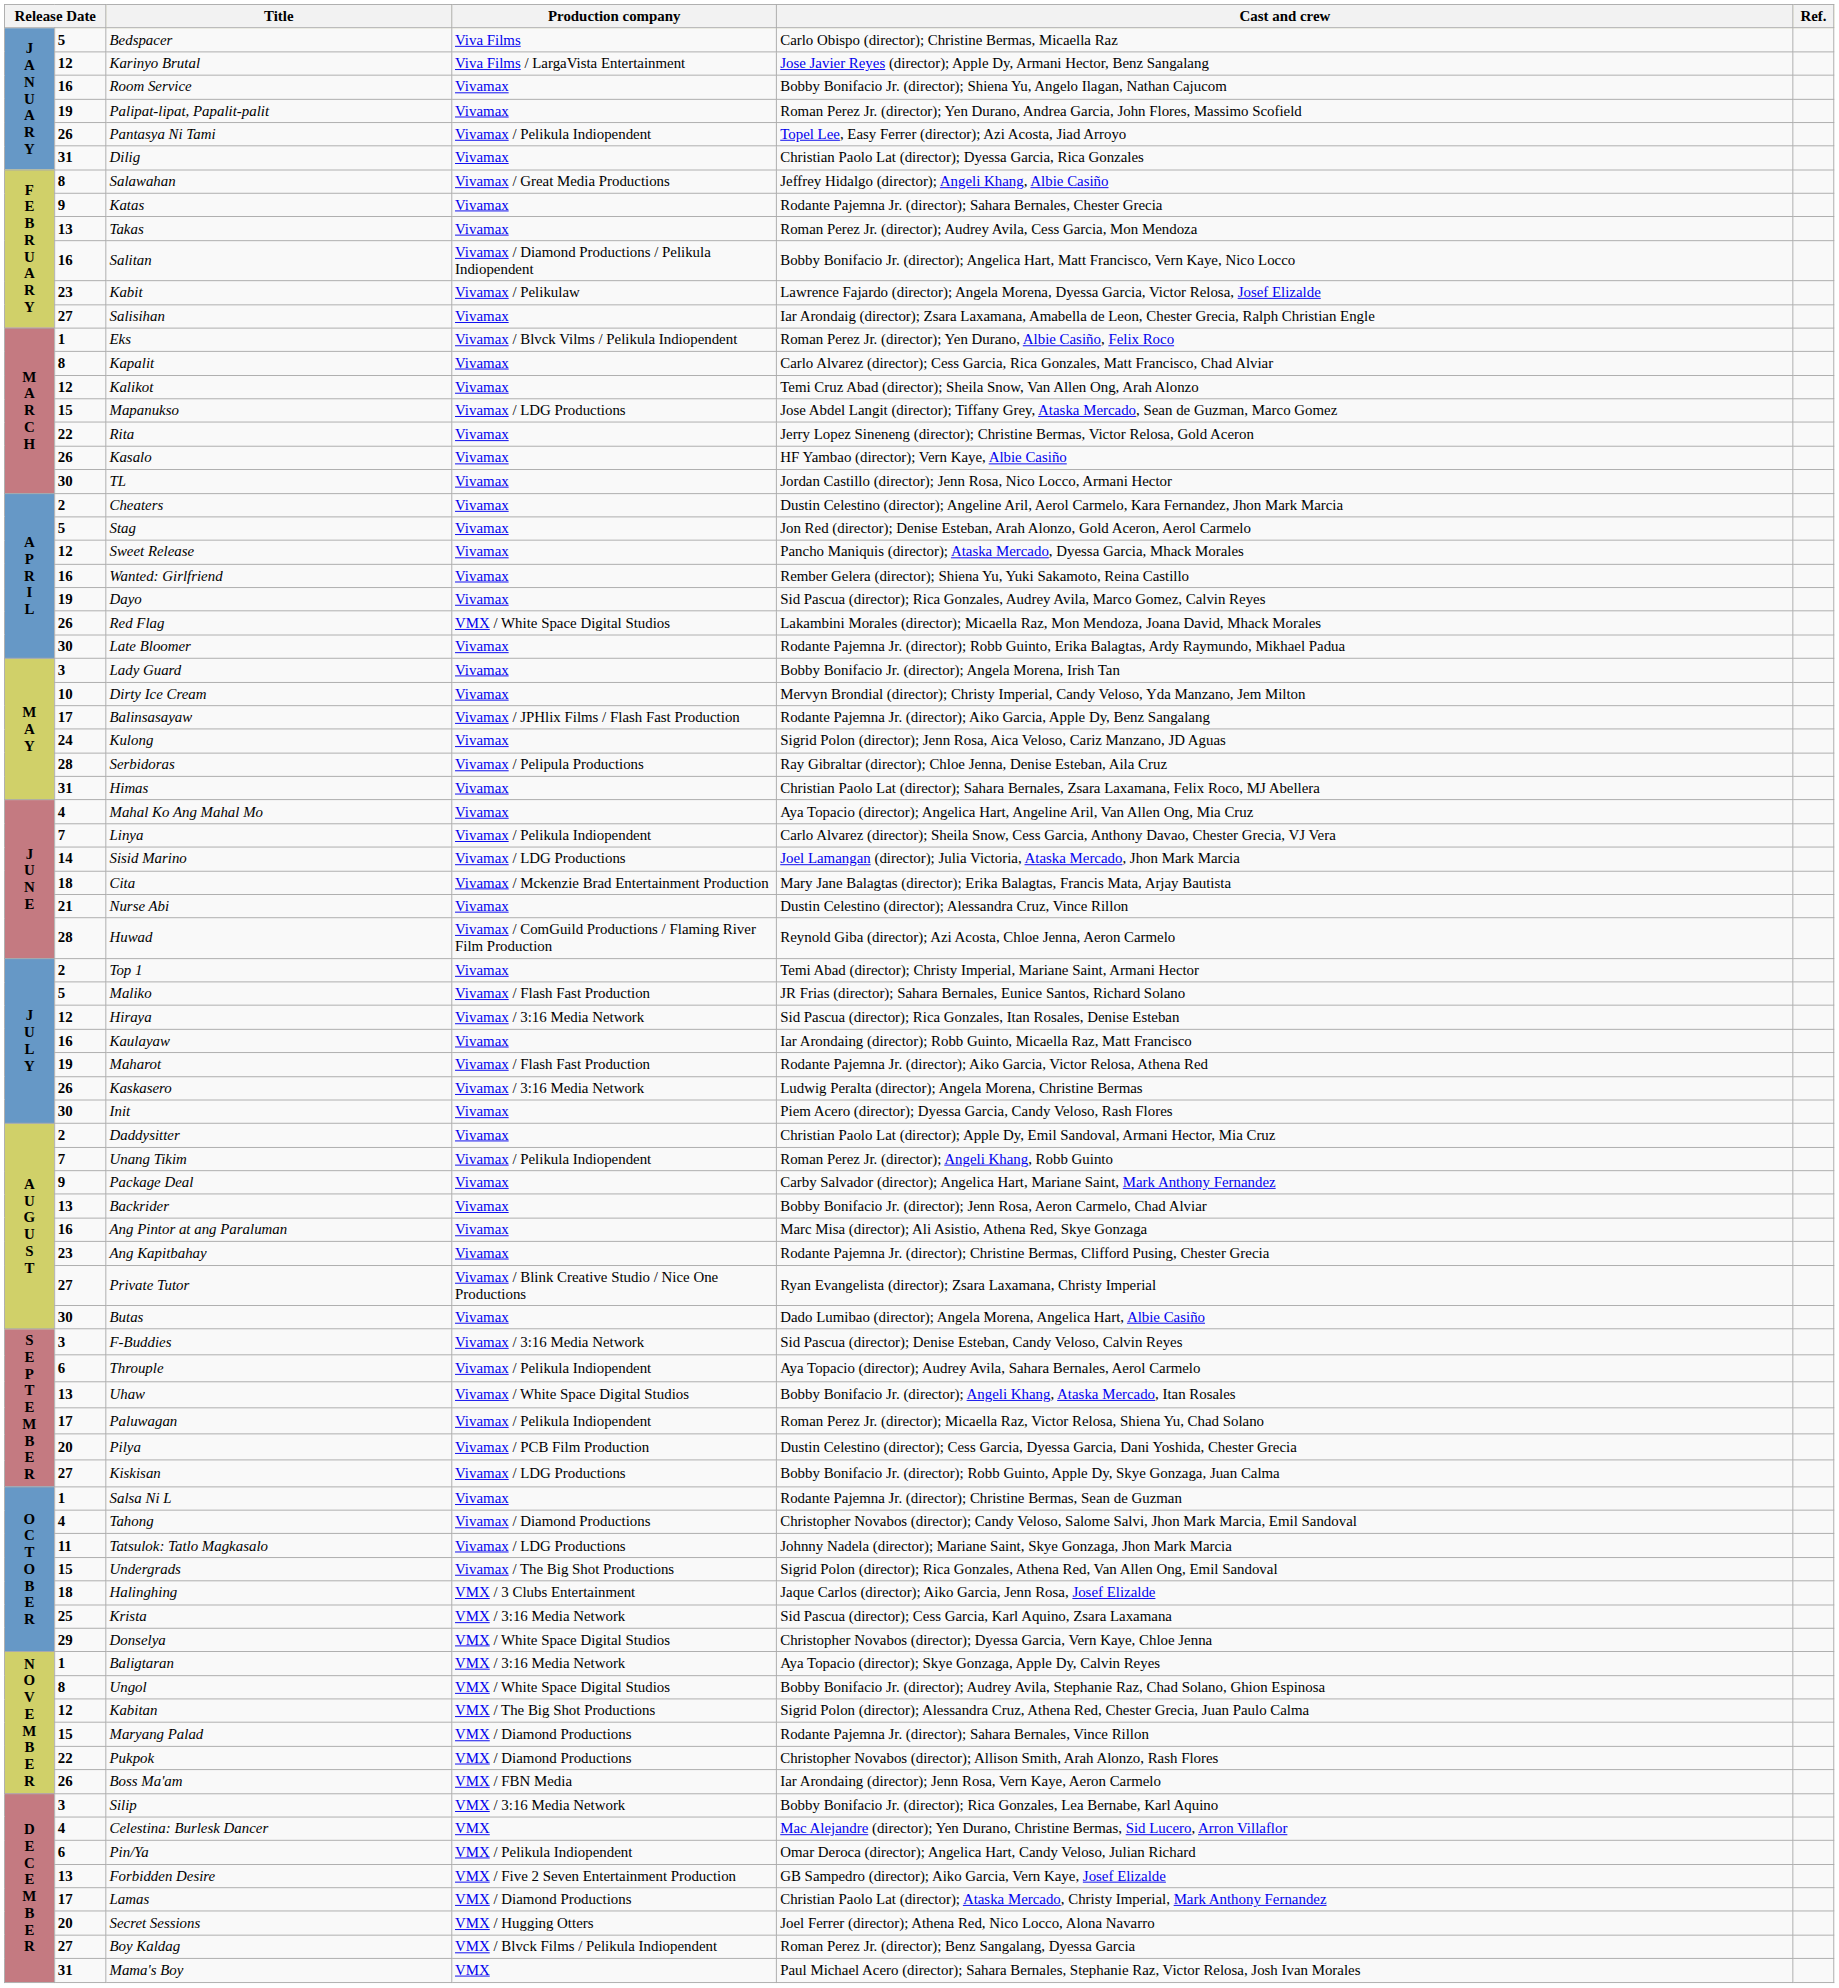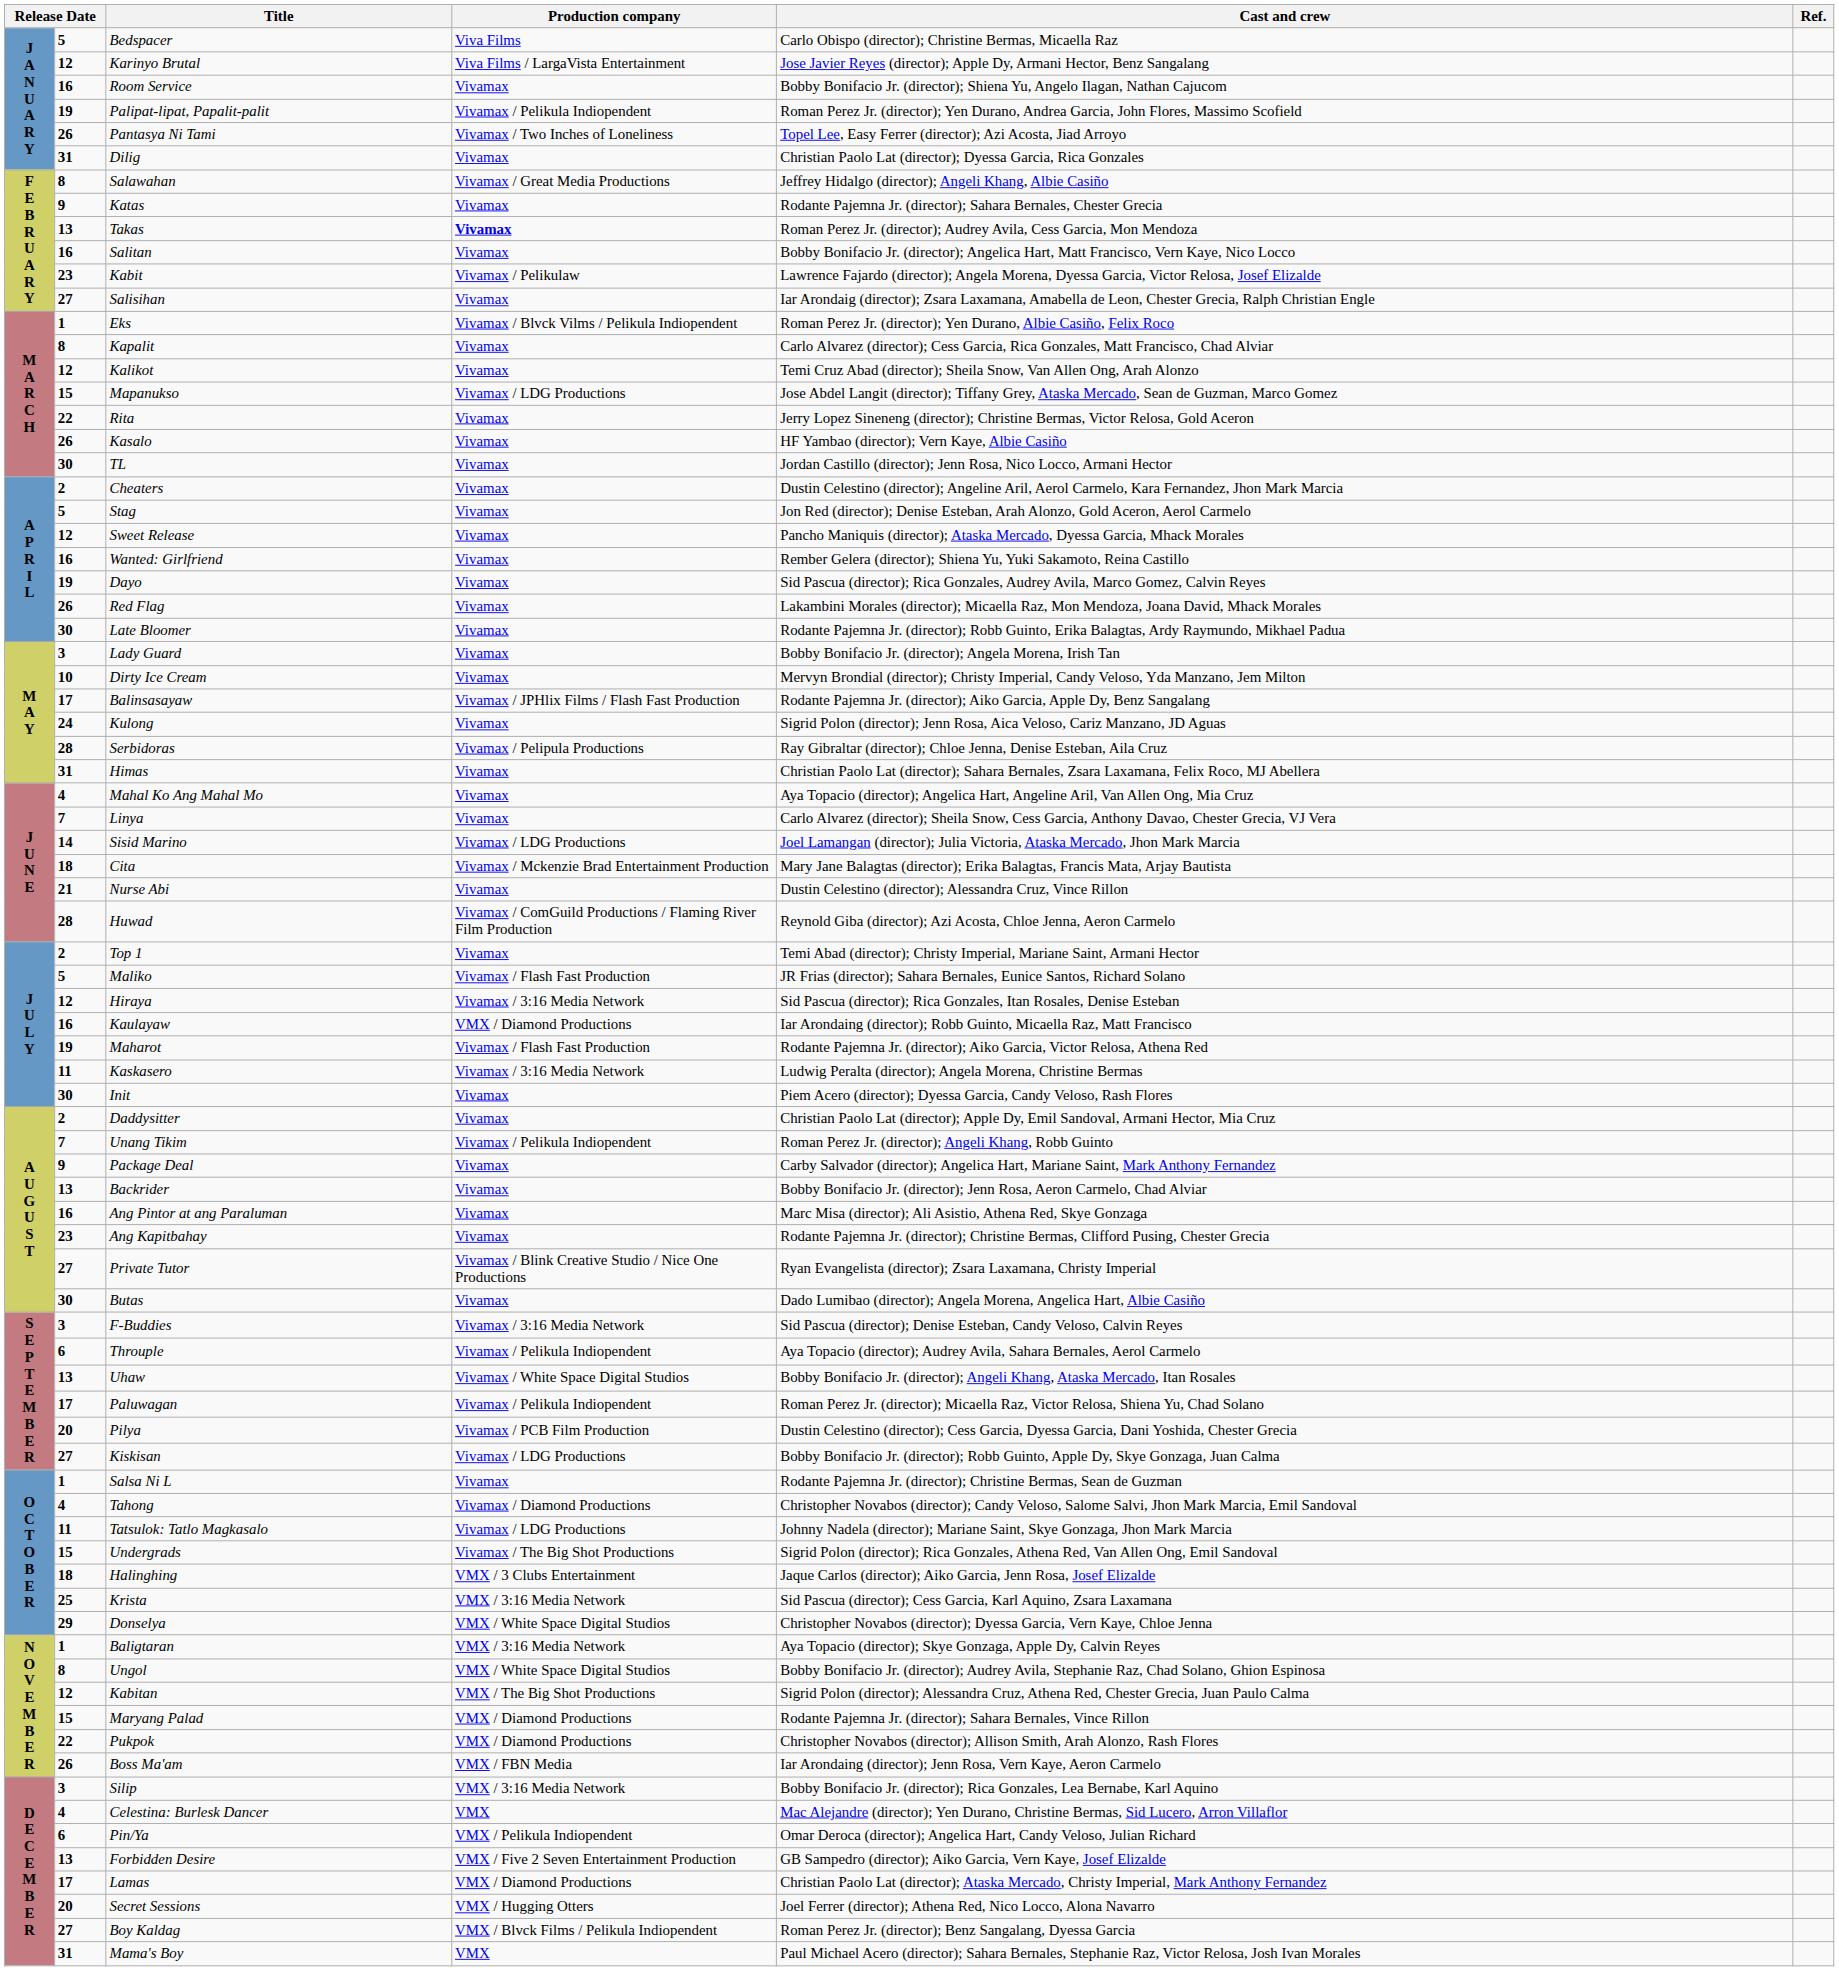Palipat-lipat, Papalit-palit | Production company: Vivamax -> Vivamax / Pelikula Indiopendent
Pantasya Ni Tami | Production company: Vivamax / Pelikula Indiopendent -> Vivamax / Two Inches of Loneliness
Takas | Production company: normal -> bold
Salitan | Production company: Vivamax / Diamond Productions / Pelikula Indiopendent -> Vivamax
Red Flag | Production company: VMX / White Space Digital Studios -> Vivamax
Linya | Production company: Vivamax / Pelikula Indiopendent -> Vivamax
Kaulayaw | Production company: Vivamax -> VMX / Diamond Productions
Kaskasero | column 2: 26 -> 11
